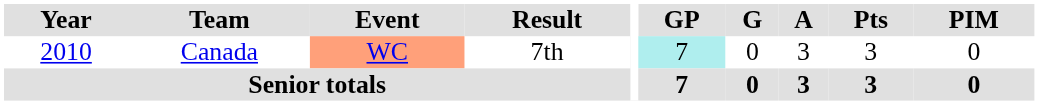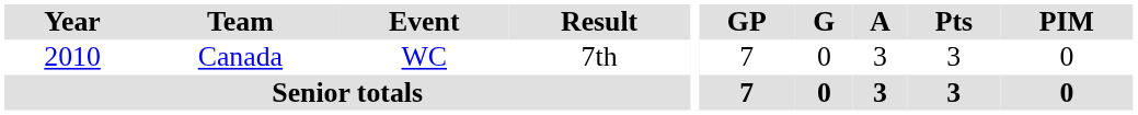Canada | Event: lightsalmon background -> no background
Canada | GP: paleturquoise background -> no background
